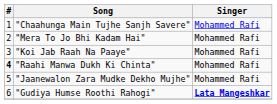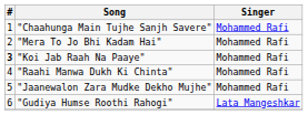"Koi Jab Raah Na Paaye" | #: normal -> bold
"Raahi Manwa Dukh Ki Chinta" | #: bold -> normal
"Gudiya Humse Roothi Rahogi" | Singer: bold -> normal
